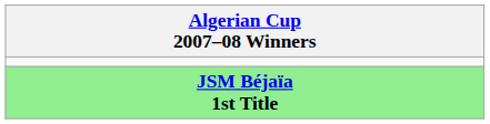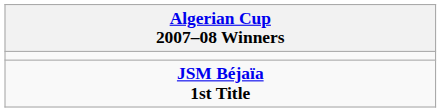row 3 | column 1: lightgreen background -> no background
